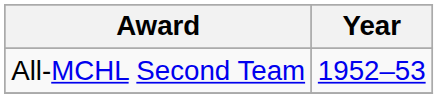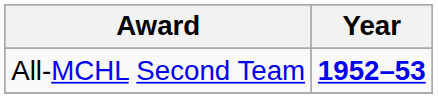row 2 | Year: normal -> bold
